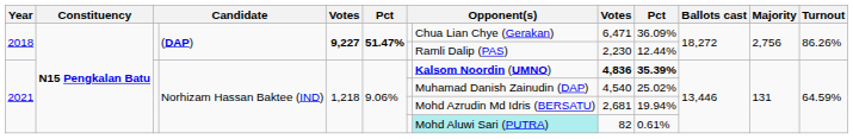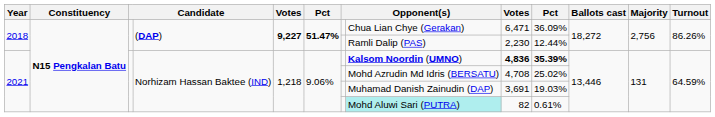row 5 | column 8: Muhamad Danish Zainudin (DAP) -> Mohd Azrudin Md Idris (BERSATU)
row 5 | column 9: 4,540 -> 4,708
row 6 | column 8: Mohd Azrudin Md Idris (BERSATU) -> Muhamad Danish Zainudin (DAP)
row 6 | column 9: 2,681 -> 3,691
row 6 | column 10: 19.94% -> 19.03%
